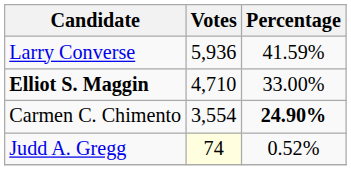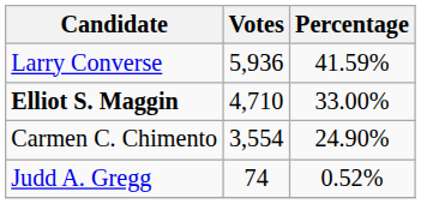Carmen C. Chimento | Percentage: bold -> normal
Judd A. Gregg | Votes: lightyellow background -> no background
